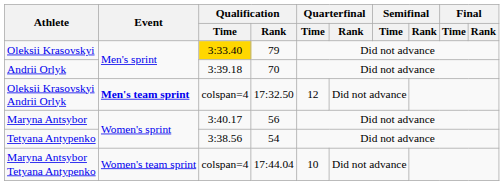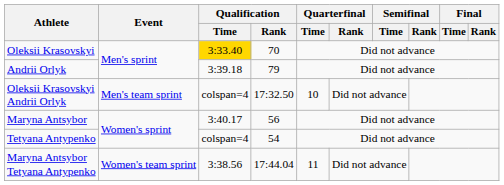Oleksii Krasovskyi | Qualification / Rank: 79 -> 70
Andrii Orlyk | Qualification / Rank: 70 -> 79
Oleksii Krasovskyi Andrii Orlyk | Event: bold -> normal
Oleksii Krasovskyi Andrii Orlyk | Quarterfinal / Time: 12 -> 10
Tetyana Antypenko | Qualification / Time: 3:38.56 -> colspan=4
Maryna Antsybor Tetyana Antypenko | Qualification / Time: colspan=4 -> 3:38.56
Maryna Antsybor Tetyana Antypenko | Quarterfinal / Time: 10 -> 11
